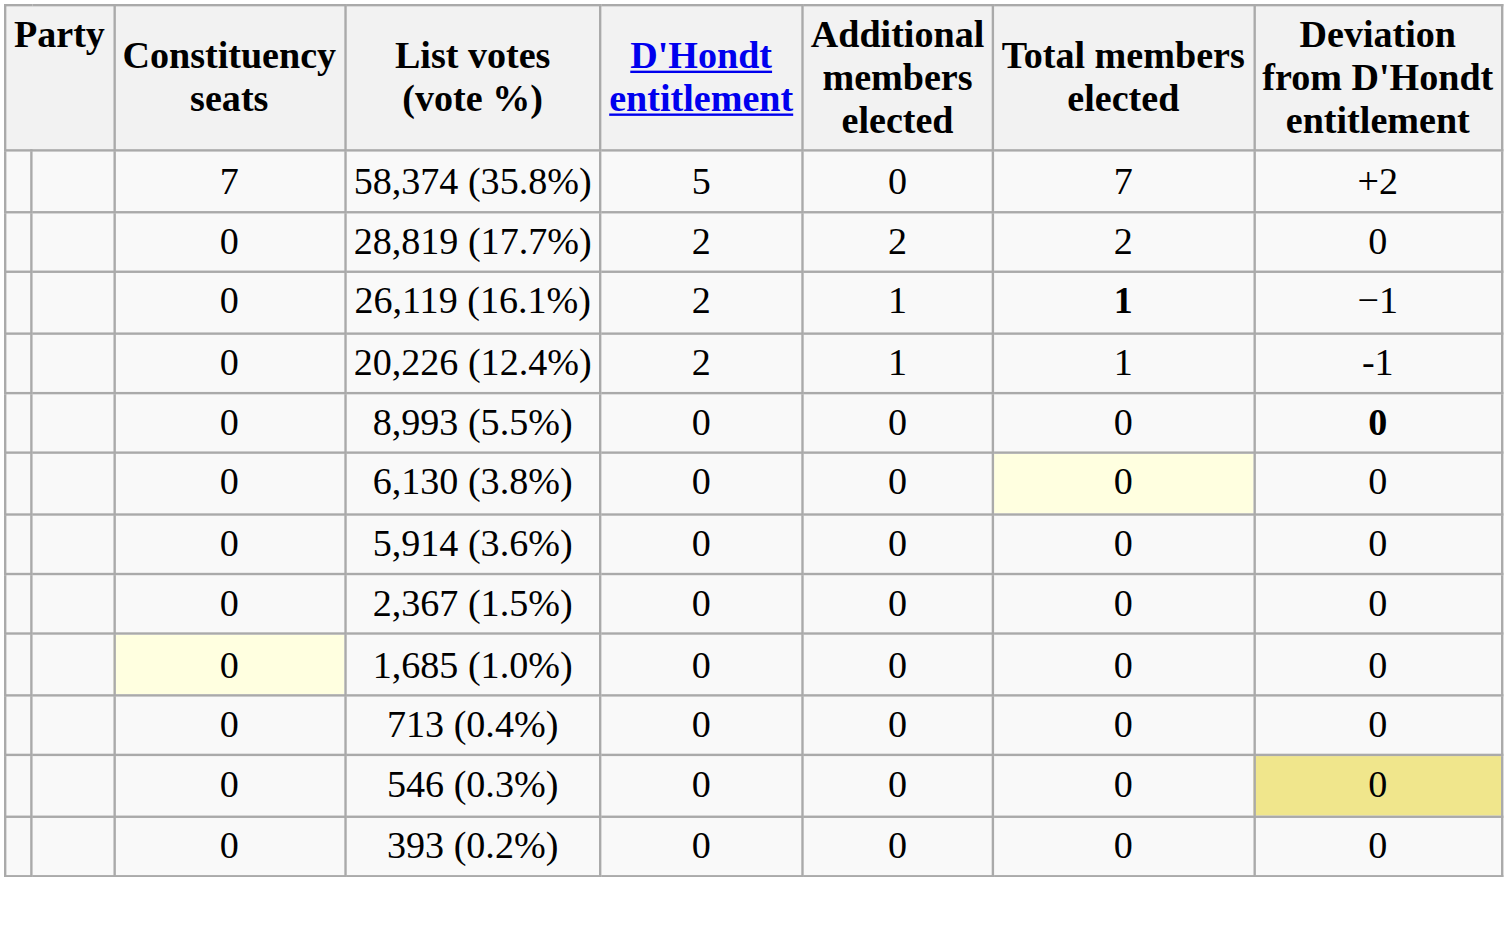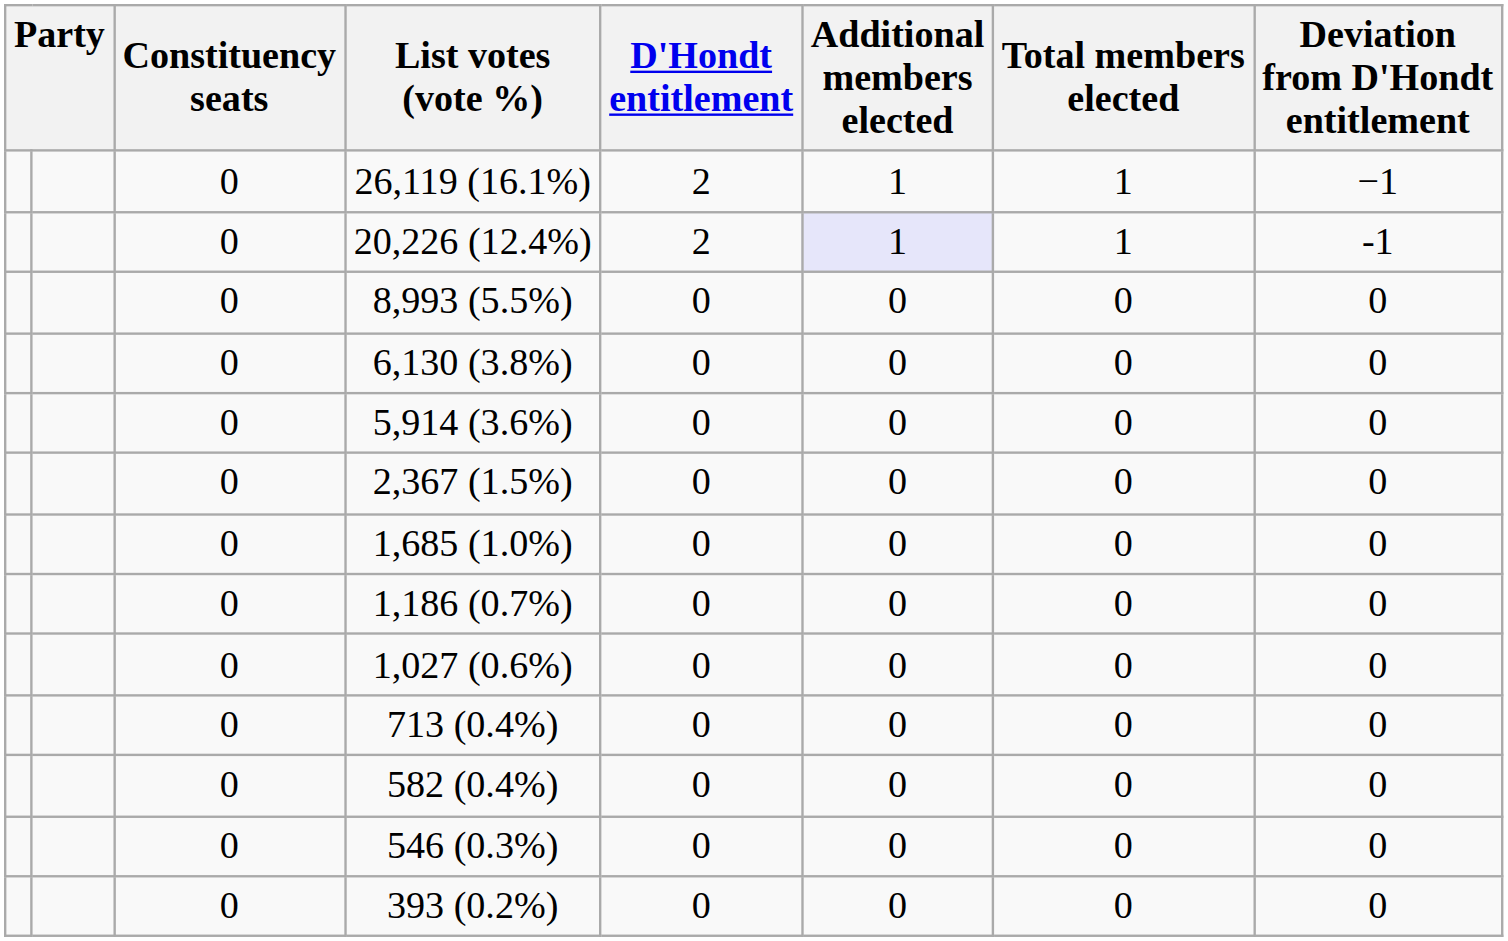- row: 7 | 58,374 (35.8%) | 5 | 0 | 7 | +2
- row: 0 | 28,819 (17.7%) | 2 | 2 | 2 | 0
26,119 (16.1%) | Total members elected: bold -> normal
20,226 (12.4%) | Additional members elected: no background -> lavender background
8,993 (5.5%) | Deviation from D'Hondt entitlement: bold -> normal
6,130 (3.8%) | Total members elected: lightyellow background -> no background
1,685 (1.0%) | Constituency seats: lightyellow background -> no background
+ row: 0 | 1,186 (0.7%) | 0 | 0 | 0 | 0
+ row: 0 | 1,027 (0.6%) | 0 | 0 | 0 | 0
+ row: 0 | 582 (0.4%) | 0 | 0 | 0 | 0
546 (0.3%) | Deviation from D'Hondt entitlement: khaki background -> no background
